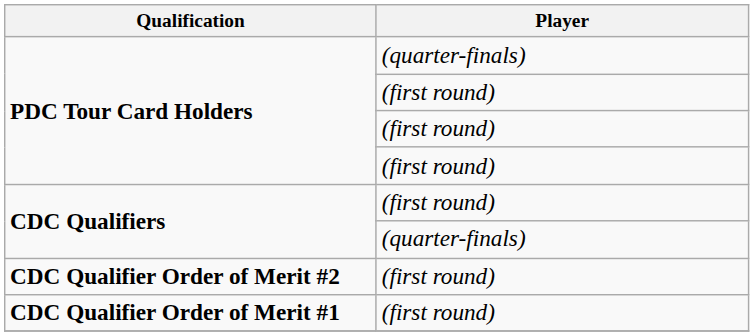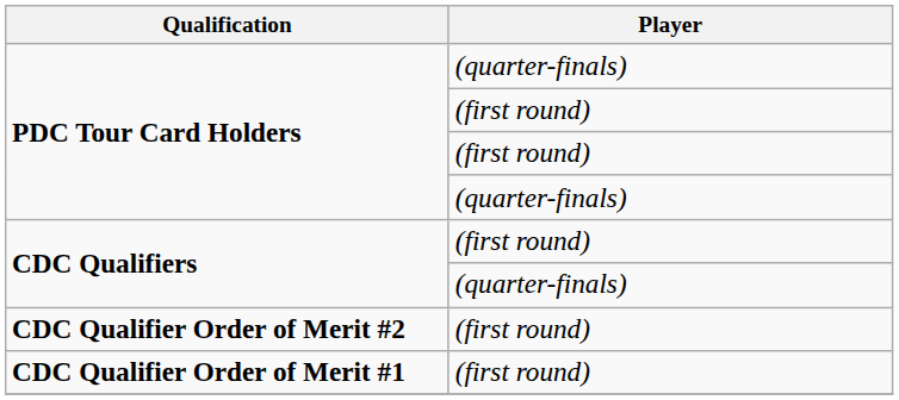row 5 | Player: (first round) -> (quarter-finals)
